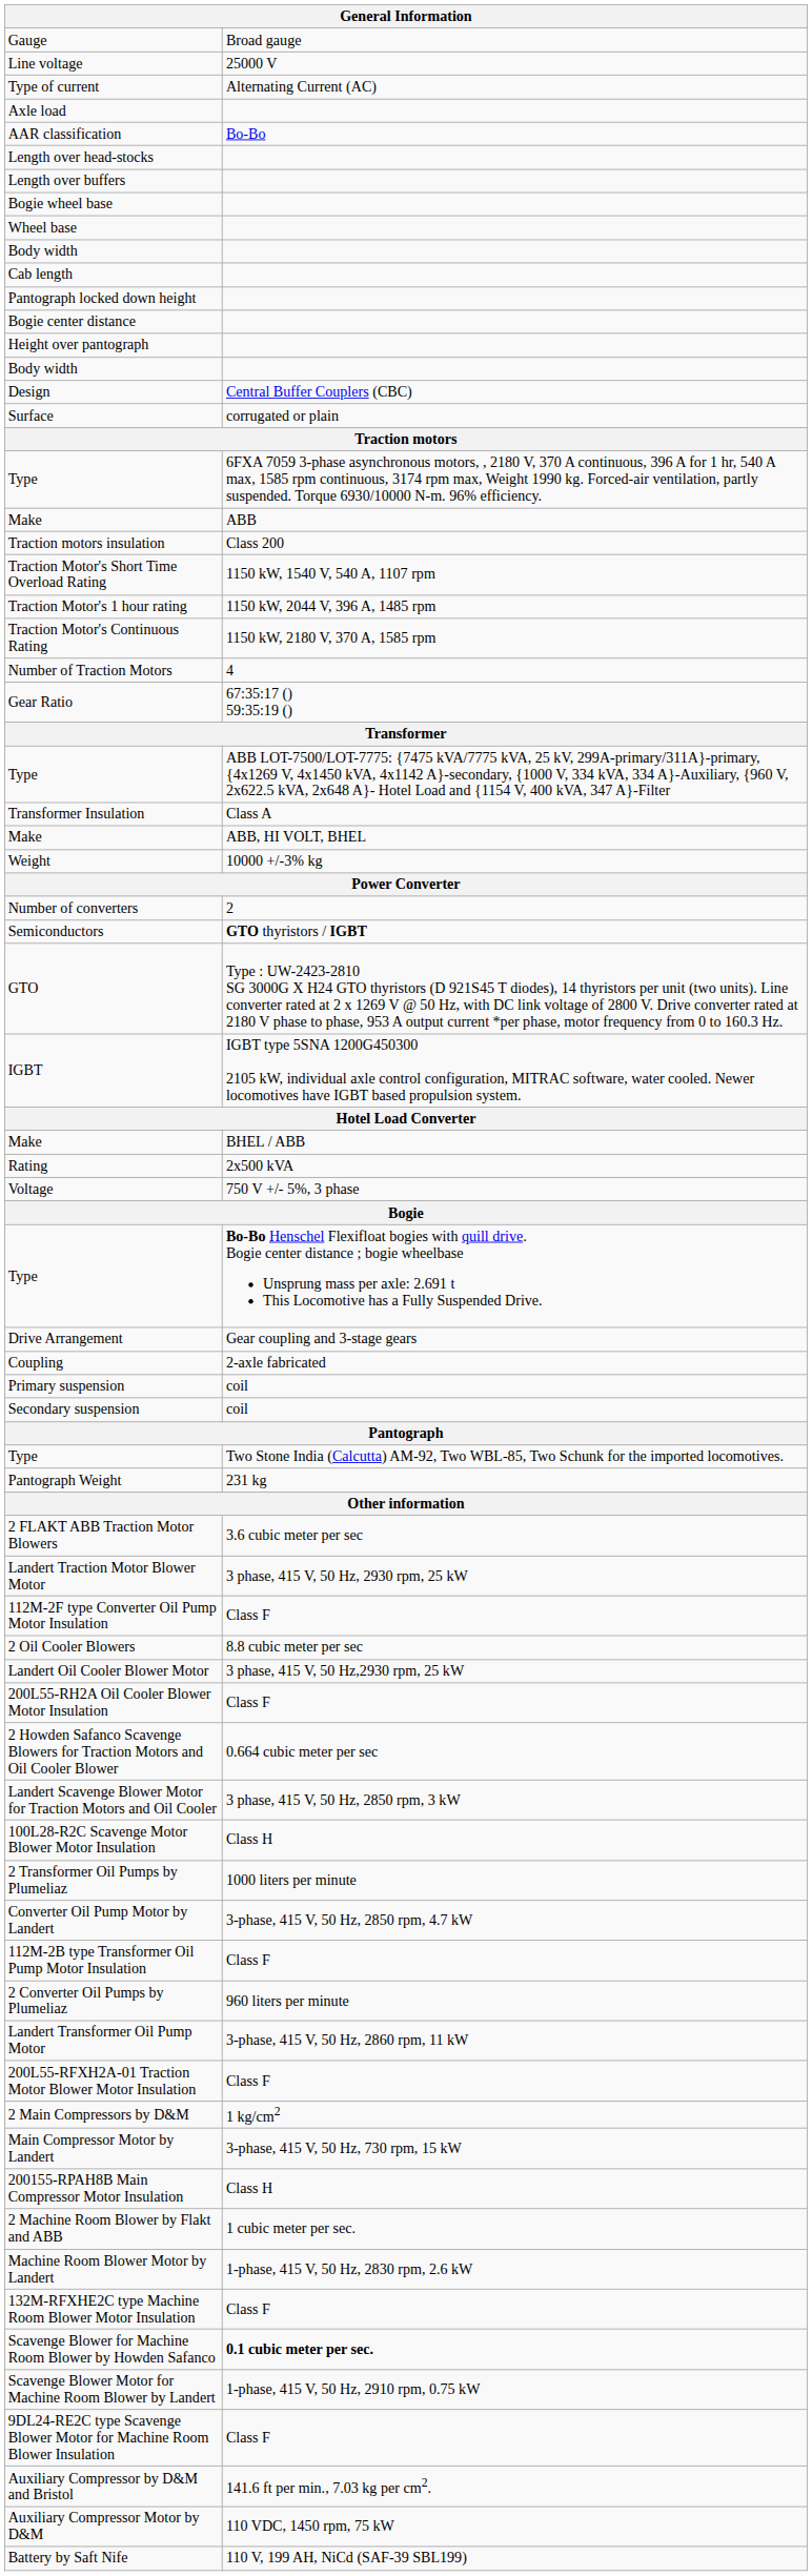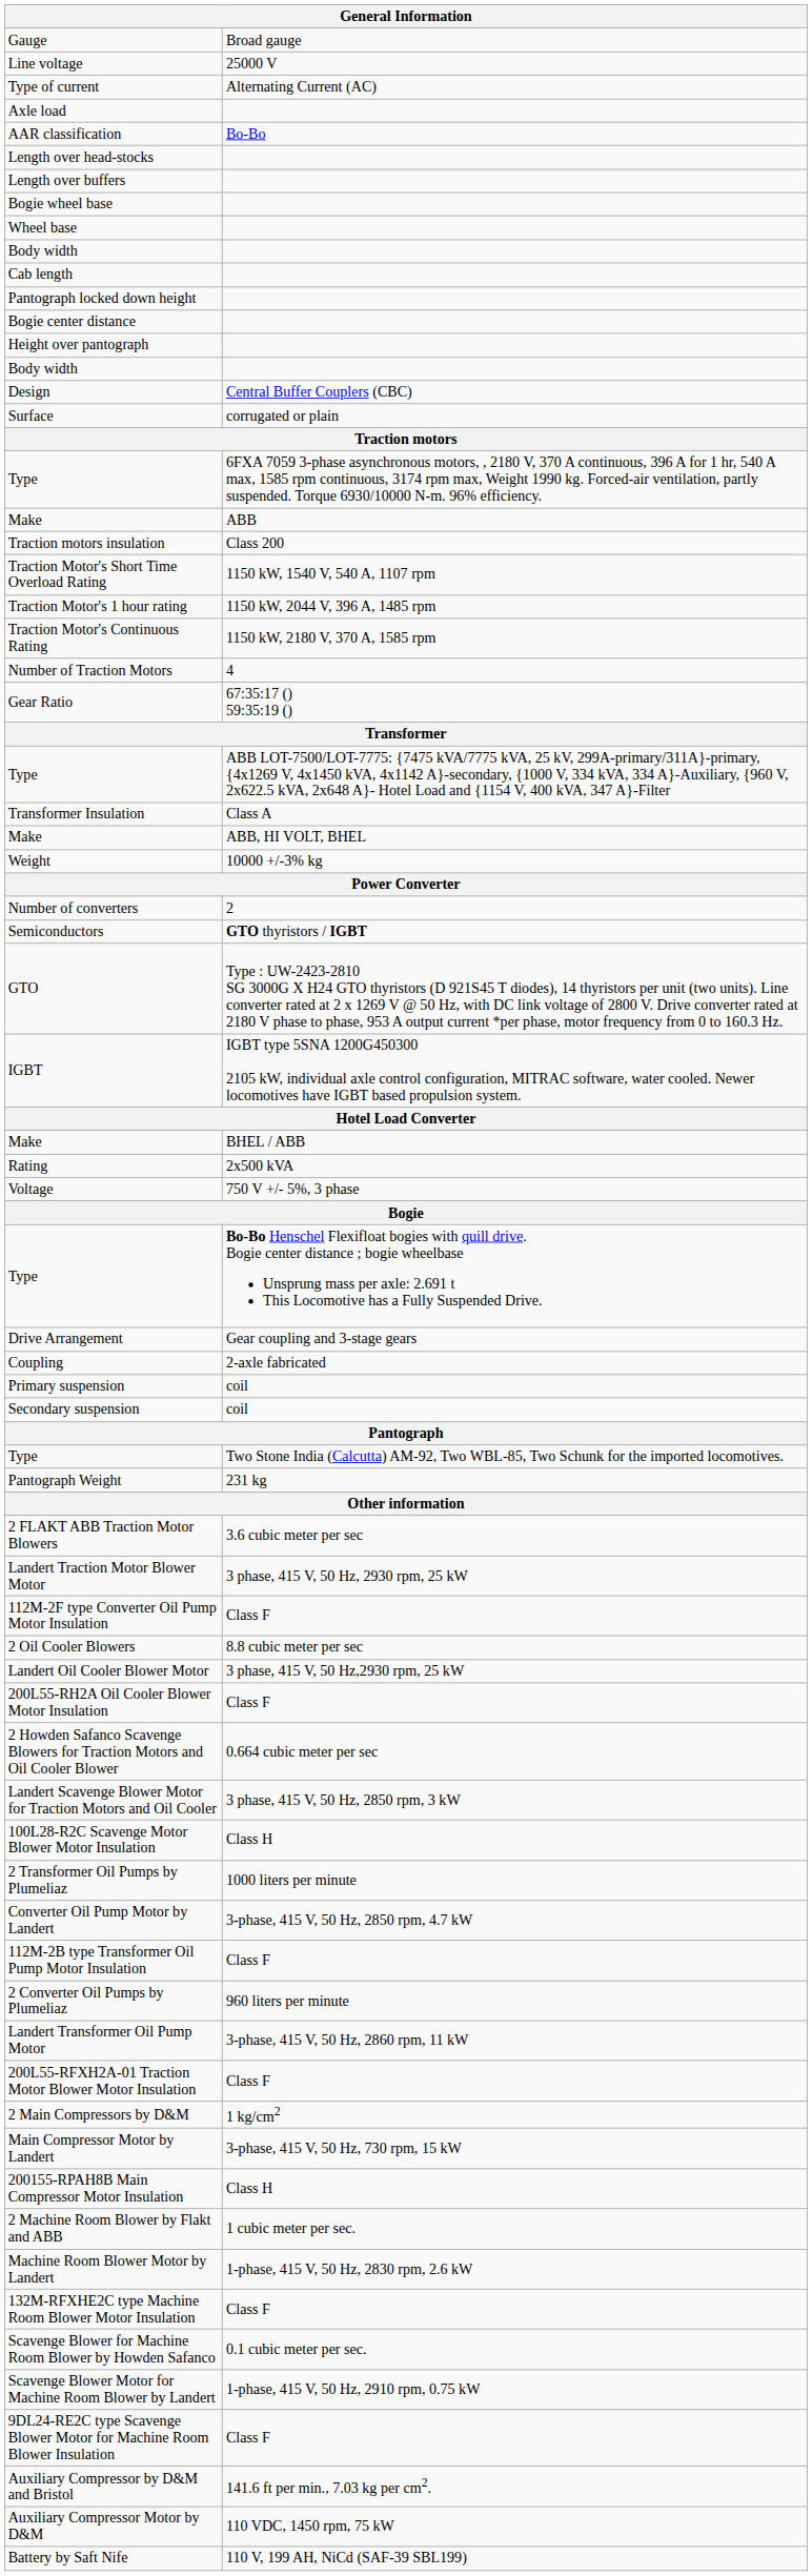row 73 | column 2: bold -> normal
